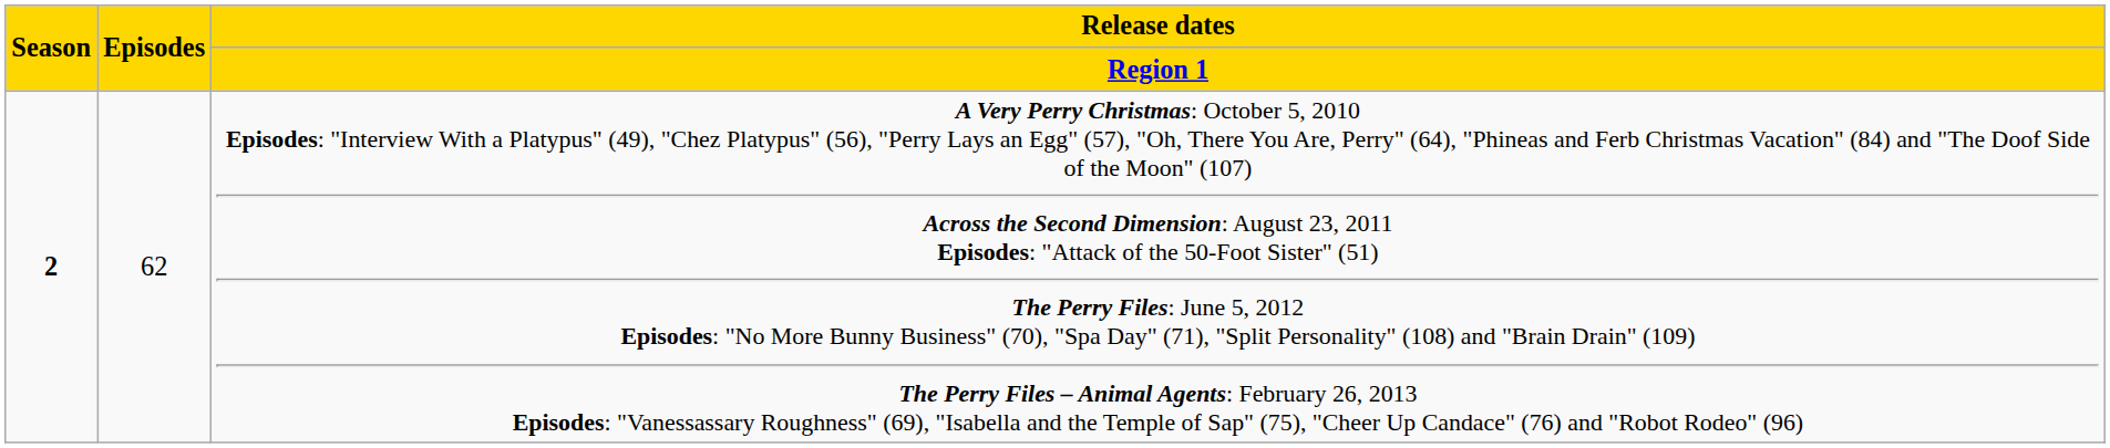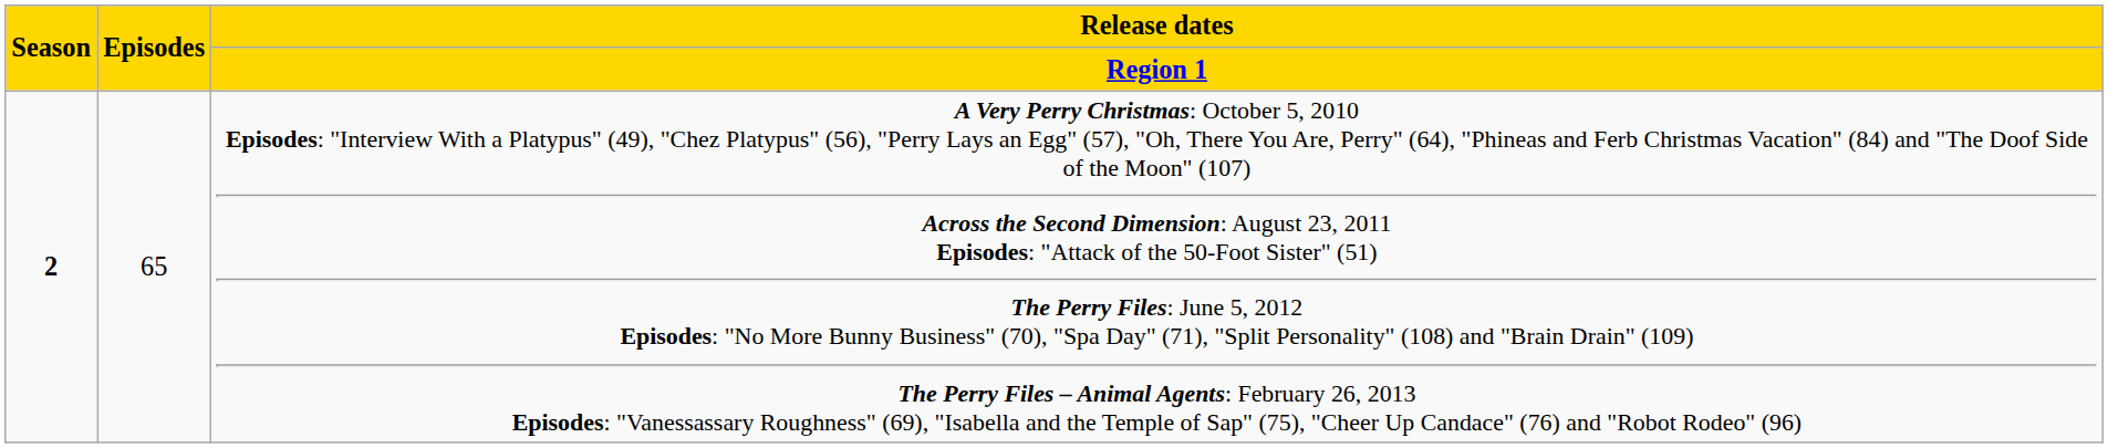row 3 | Episodes: 62 -> 65
